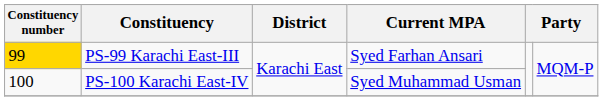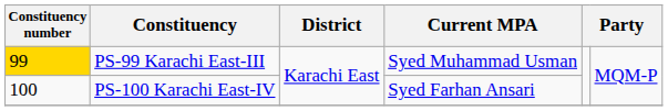PS-99 Karachi East-III | Current MPA: Syed Farhan Ansari -> Syed Muhammad Usman
PS-100 Karachi East-IV | Current MPA: Syed Muhammad Usman -> Syed Farhan Ansari
